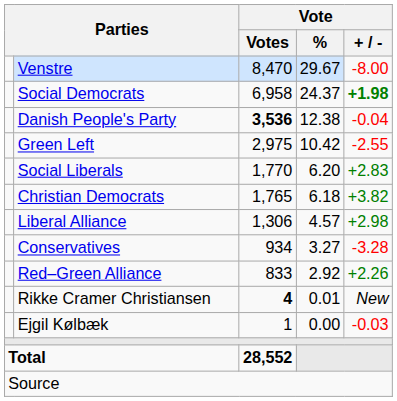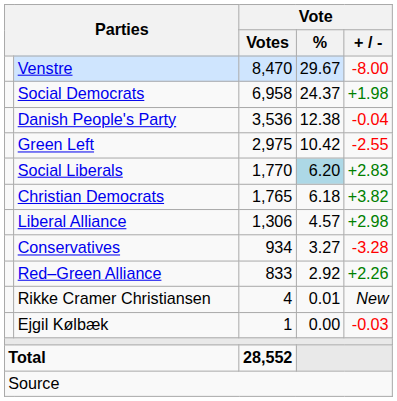Social Democrats | Vote / + / -: bold -> normal
Danish People's Party | Vote / Votes: bold -> normal
Social Liberals | Vote / %: no background -> lightblue background
Rikke Cramer Christiansen | Vote / Votes: bold -> normal
